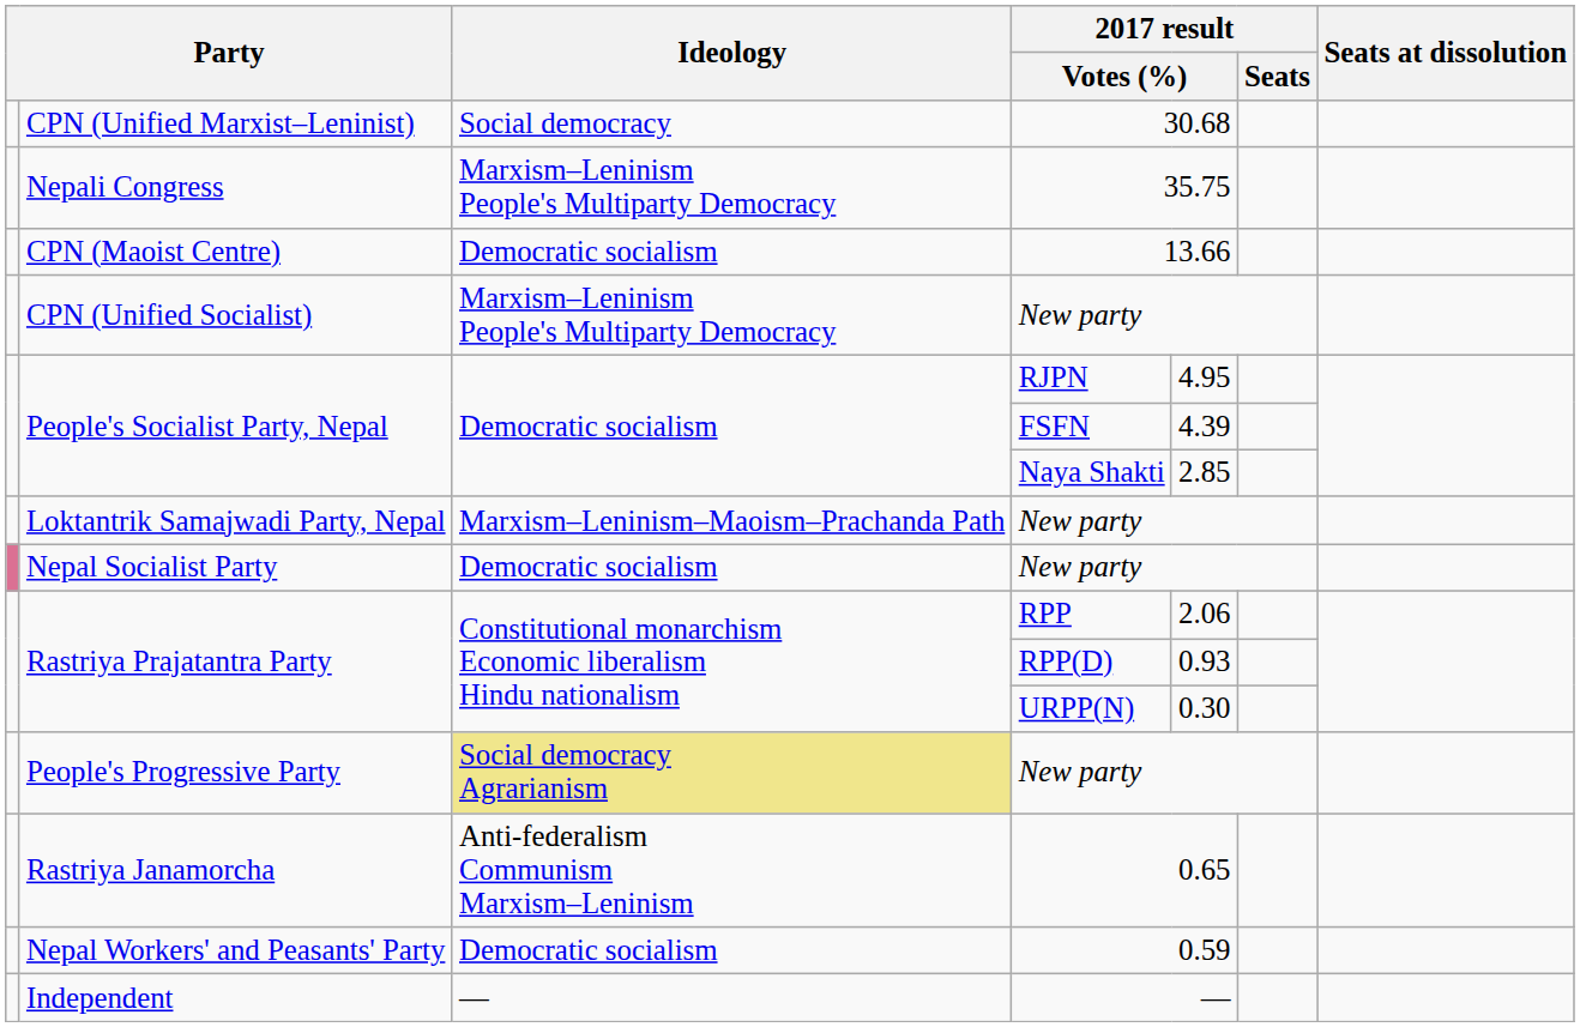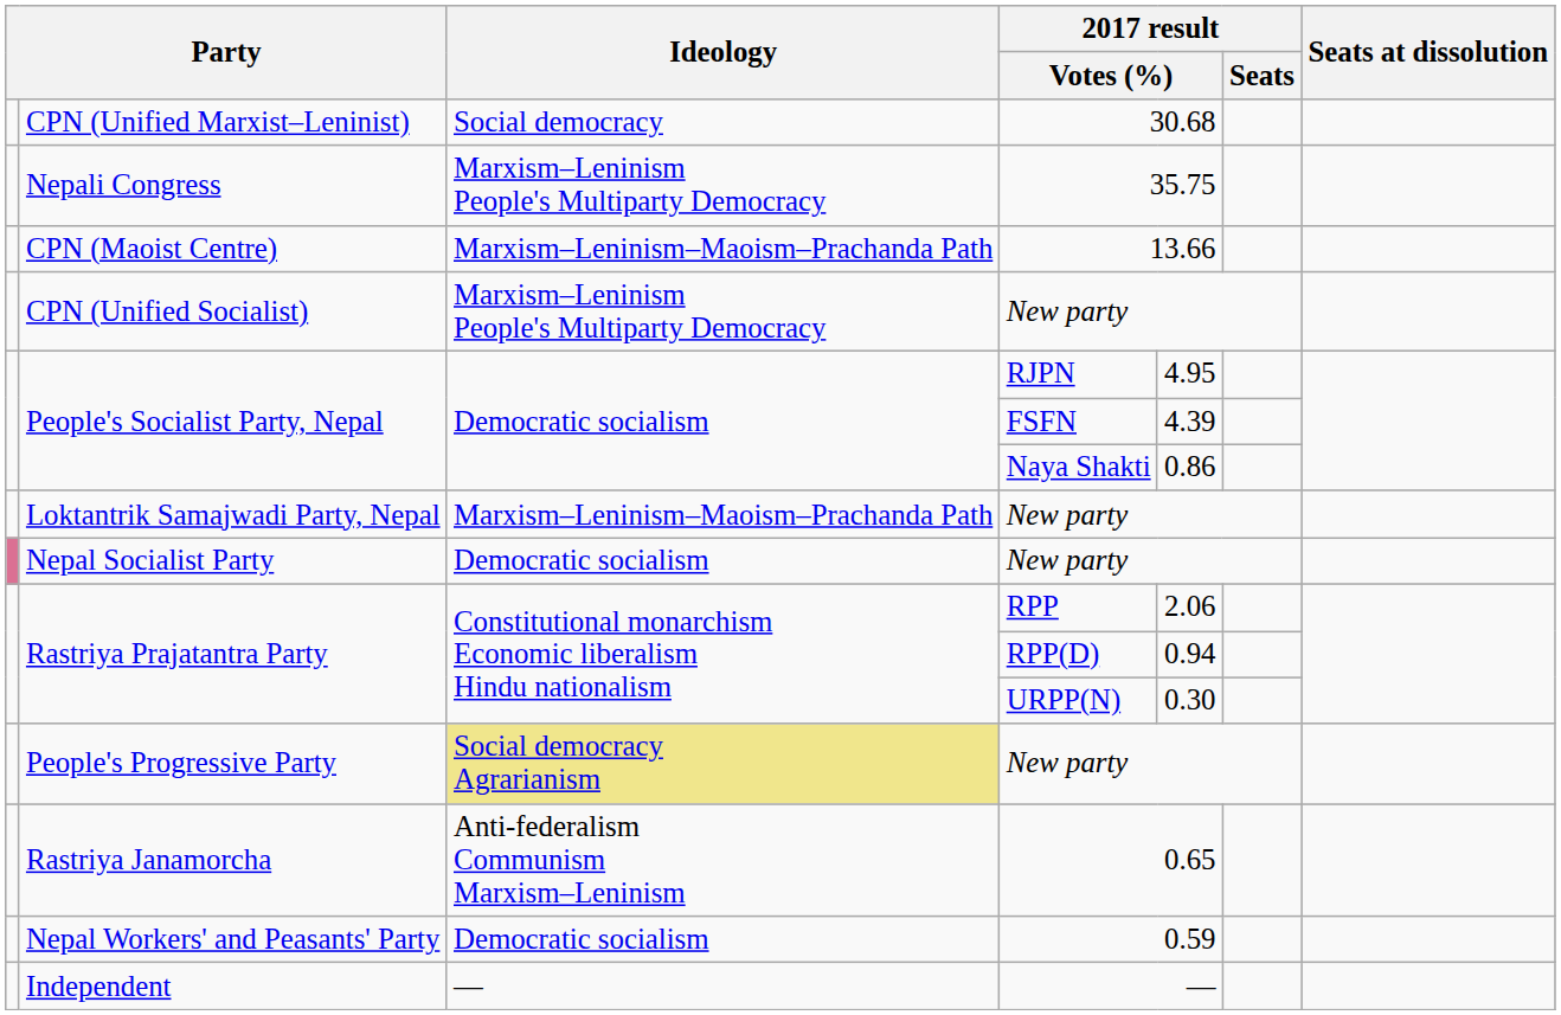13.66 | Ideology: Democratic socialism -> Marxism–Leninism–Maoism–Prachanda Path
Naya Shakti | column 5: 2.85 -> 0.86
RPP(D) | column 5: 0.93 -> 0.94
